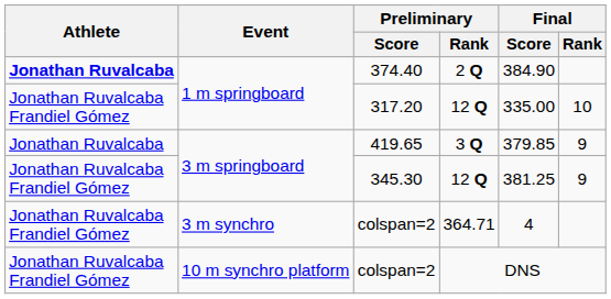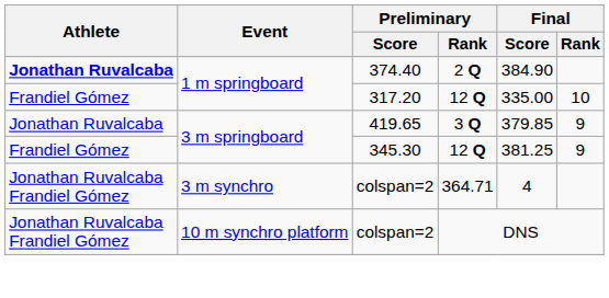317.20 | Athlete: Jonathan Ruvalcaba Frandiel Gómez -> Frandiel Gómez
345.30 | Athlete: Jonathan Ruvalcaba Frandiel Gómez -> Frandiel Gómez
